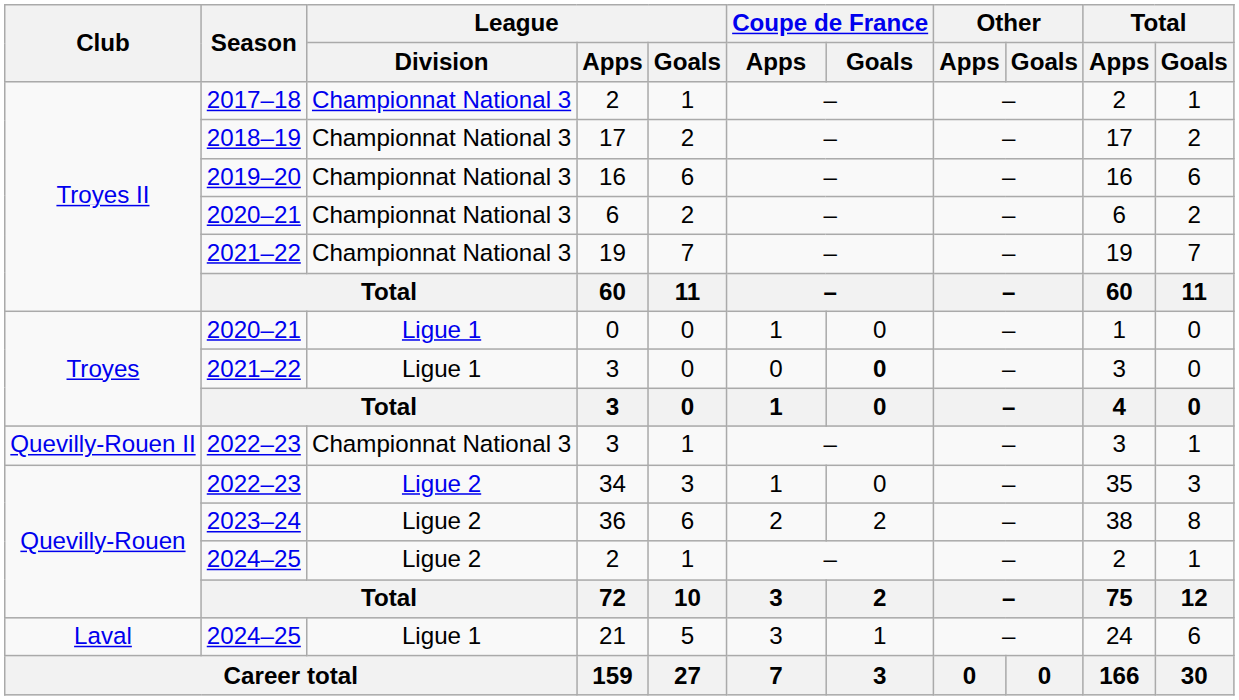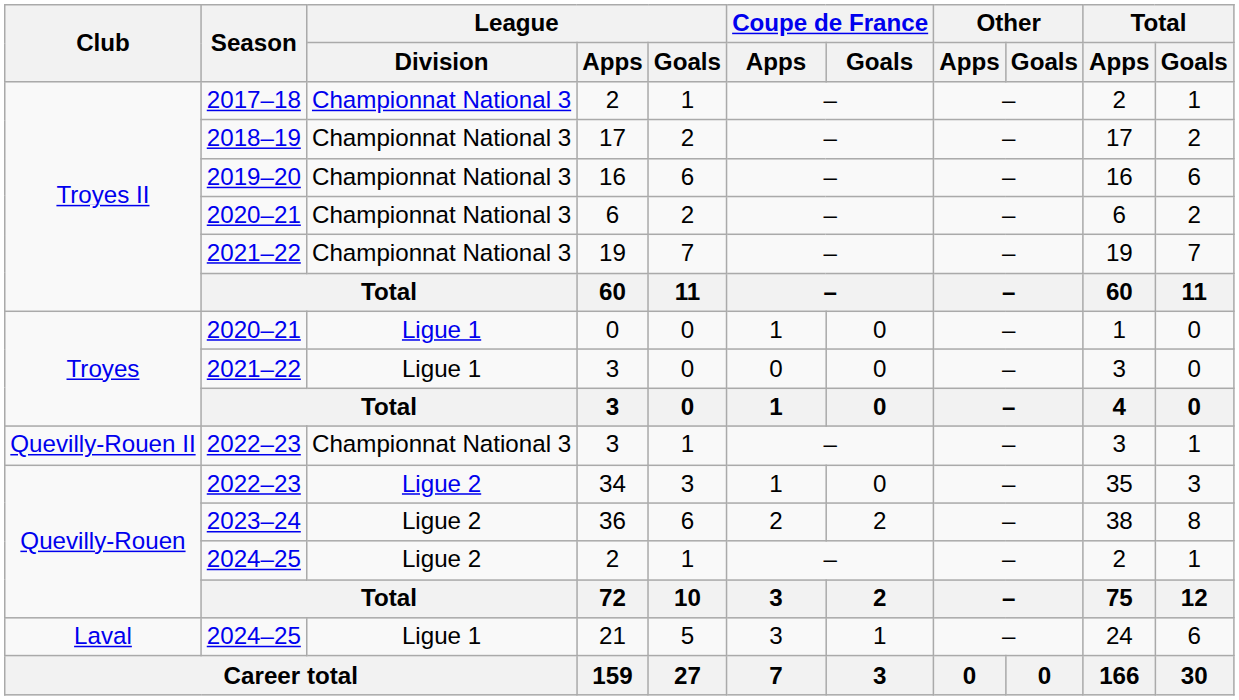2021–22 / 3 | Coupe de France / Goals: bold -> normal
